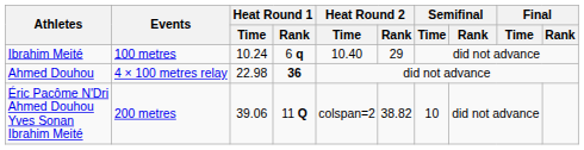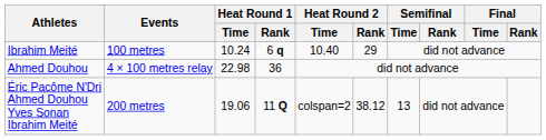Ahmed Douhou | Heat Round 1 / Rank: bold -> normal
Éric Pacôme N'Dri Ahmed Douhou Yves Sonan Ibrahim Meité | Heat Round 1 / Time: 39.06 -> 19.06
Éric Pacôme N'Dri Ahmed Douhou Yves Sonan Ibrahim Meité | Heat Round 2 / Rank: 38.82 -> 38.12
Éric Pacôme N'Dri Ahmed Douhou Yves Sonan Ibrahim Meité | Semifinal / Time: 10 -> 13
